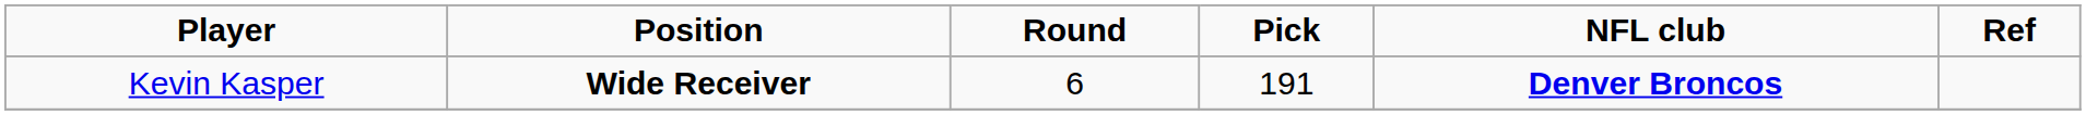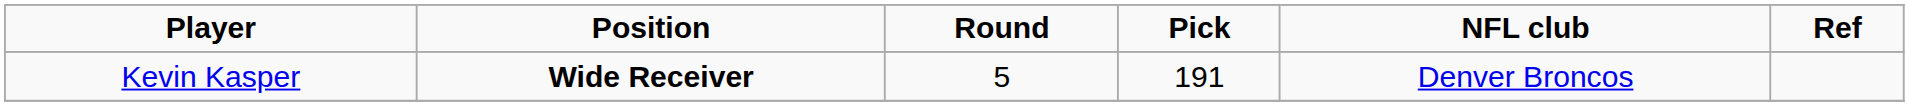Kevin Kasper | Round: 6 -> 5
Kevin Kasper | NFL club: bold -> normal
